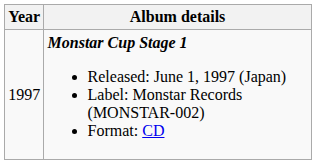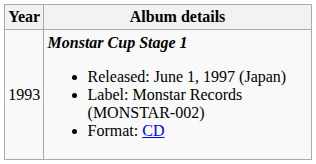row 2 | Year: 1997 -> 1993
